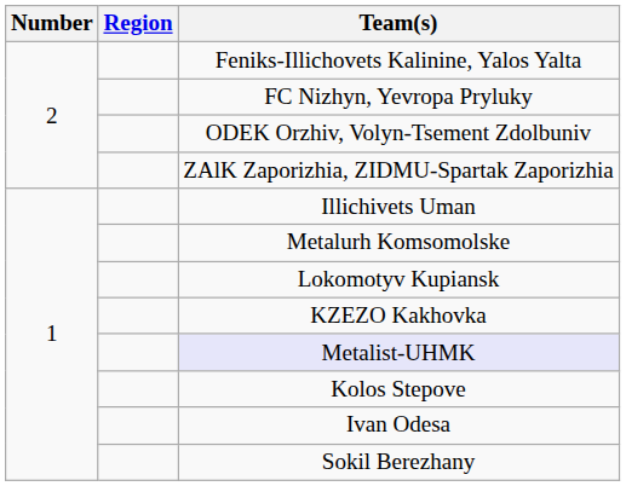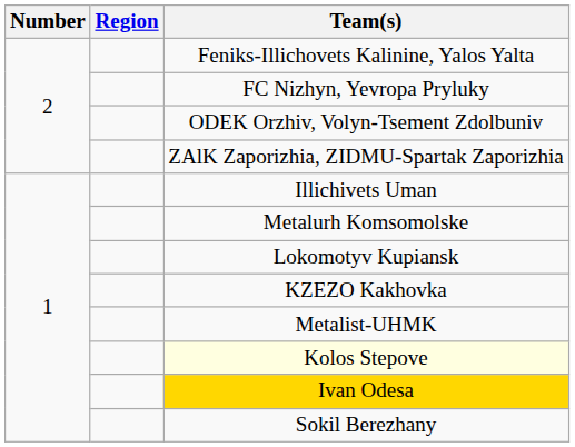Metalist-UHMK | Team(s): lavender background -> no background
Kolos Stepove | Team(s): no background -> lightyellow background
Ivan Odesa | Team(s): no background -> gold background
